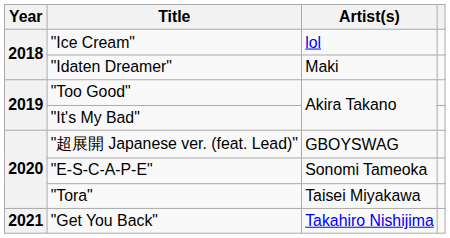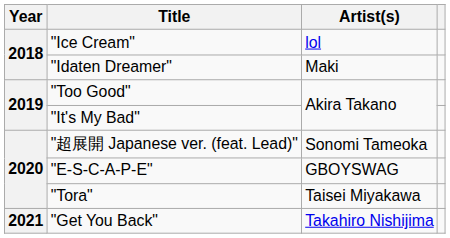"超展開 Japanese ver. (feat. Lead)" | Artist(s): GBOYSWAG -> Sonomi Tameoka
"E-S-C-A-P-E" | Artist(s): Sonomi Tameoka -> GBOYSWAG
